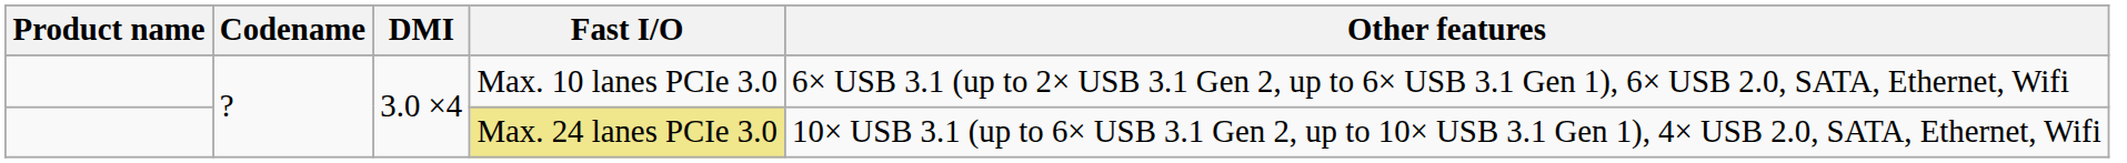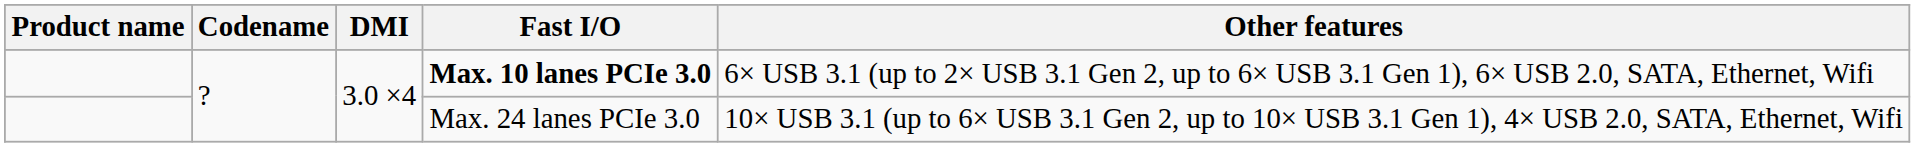Max. 10 lanes PCIe 3.0 | Fast I/O: normal -> bold
Max. 24 lanes PCIe 3.0 | Fast I/O: khaki background -> no background
